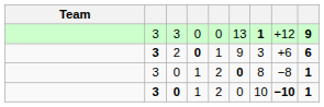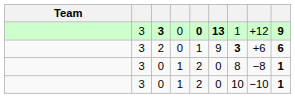row 2 | column 3: normal -> bold
row 2 | column 5: normal -> bold
row 2 | column 6: normal -> bold
row 2 | column 7: bold -> normal
row 3 | column 2: bold -> normal
row 3 | column 4: bold -> normal
row 3 | column 7: normal -> bold
row 4 | column 6: bold -> normal
row 5 | column 2: bold -> normal
row 5 | column 3: bold -> normal
row 5 | column 8: bold -> normal
